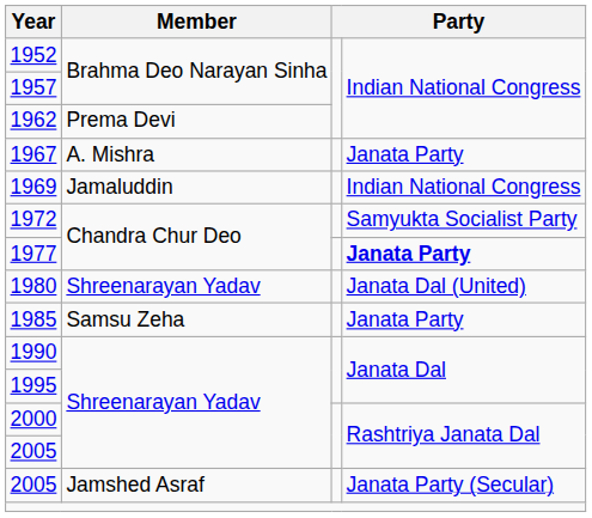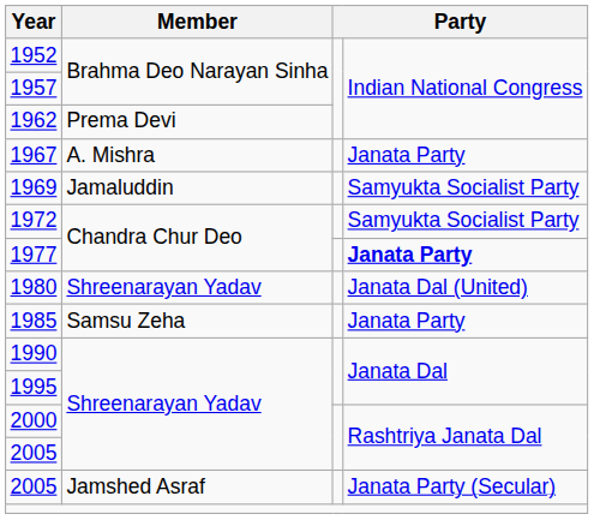1969 | column 4: Indian National Congress -> Samyukta Socialist Party
